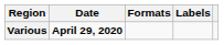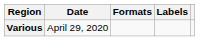Various | Date: bold -> normal
